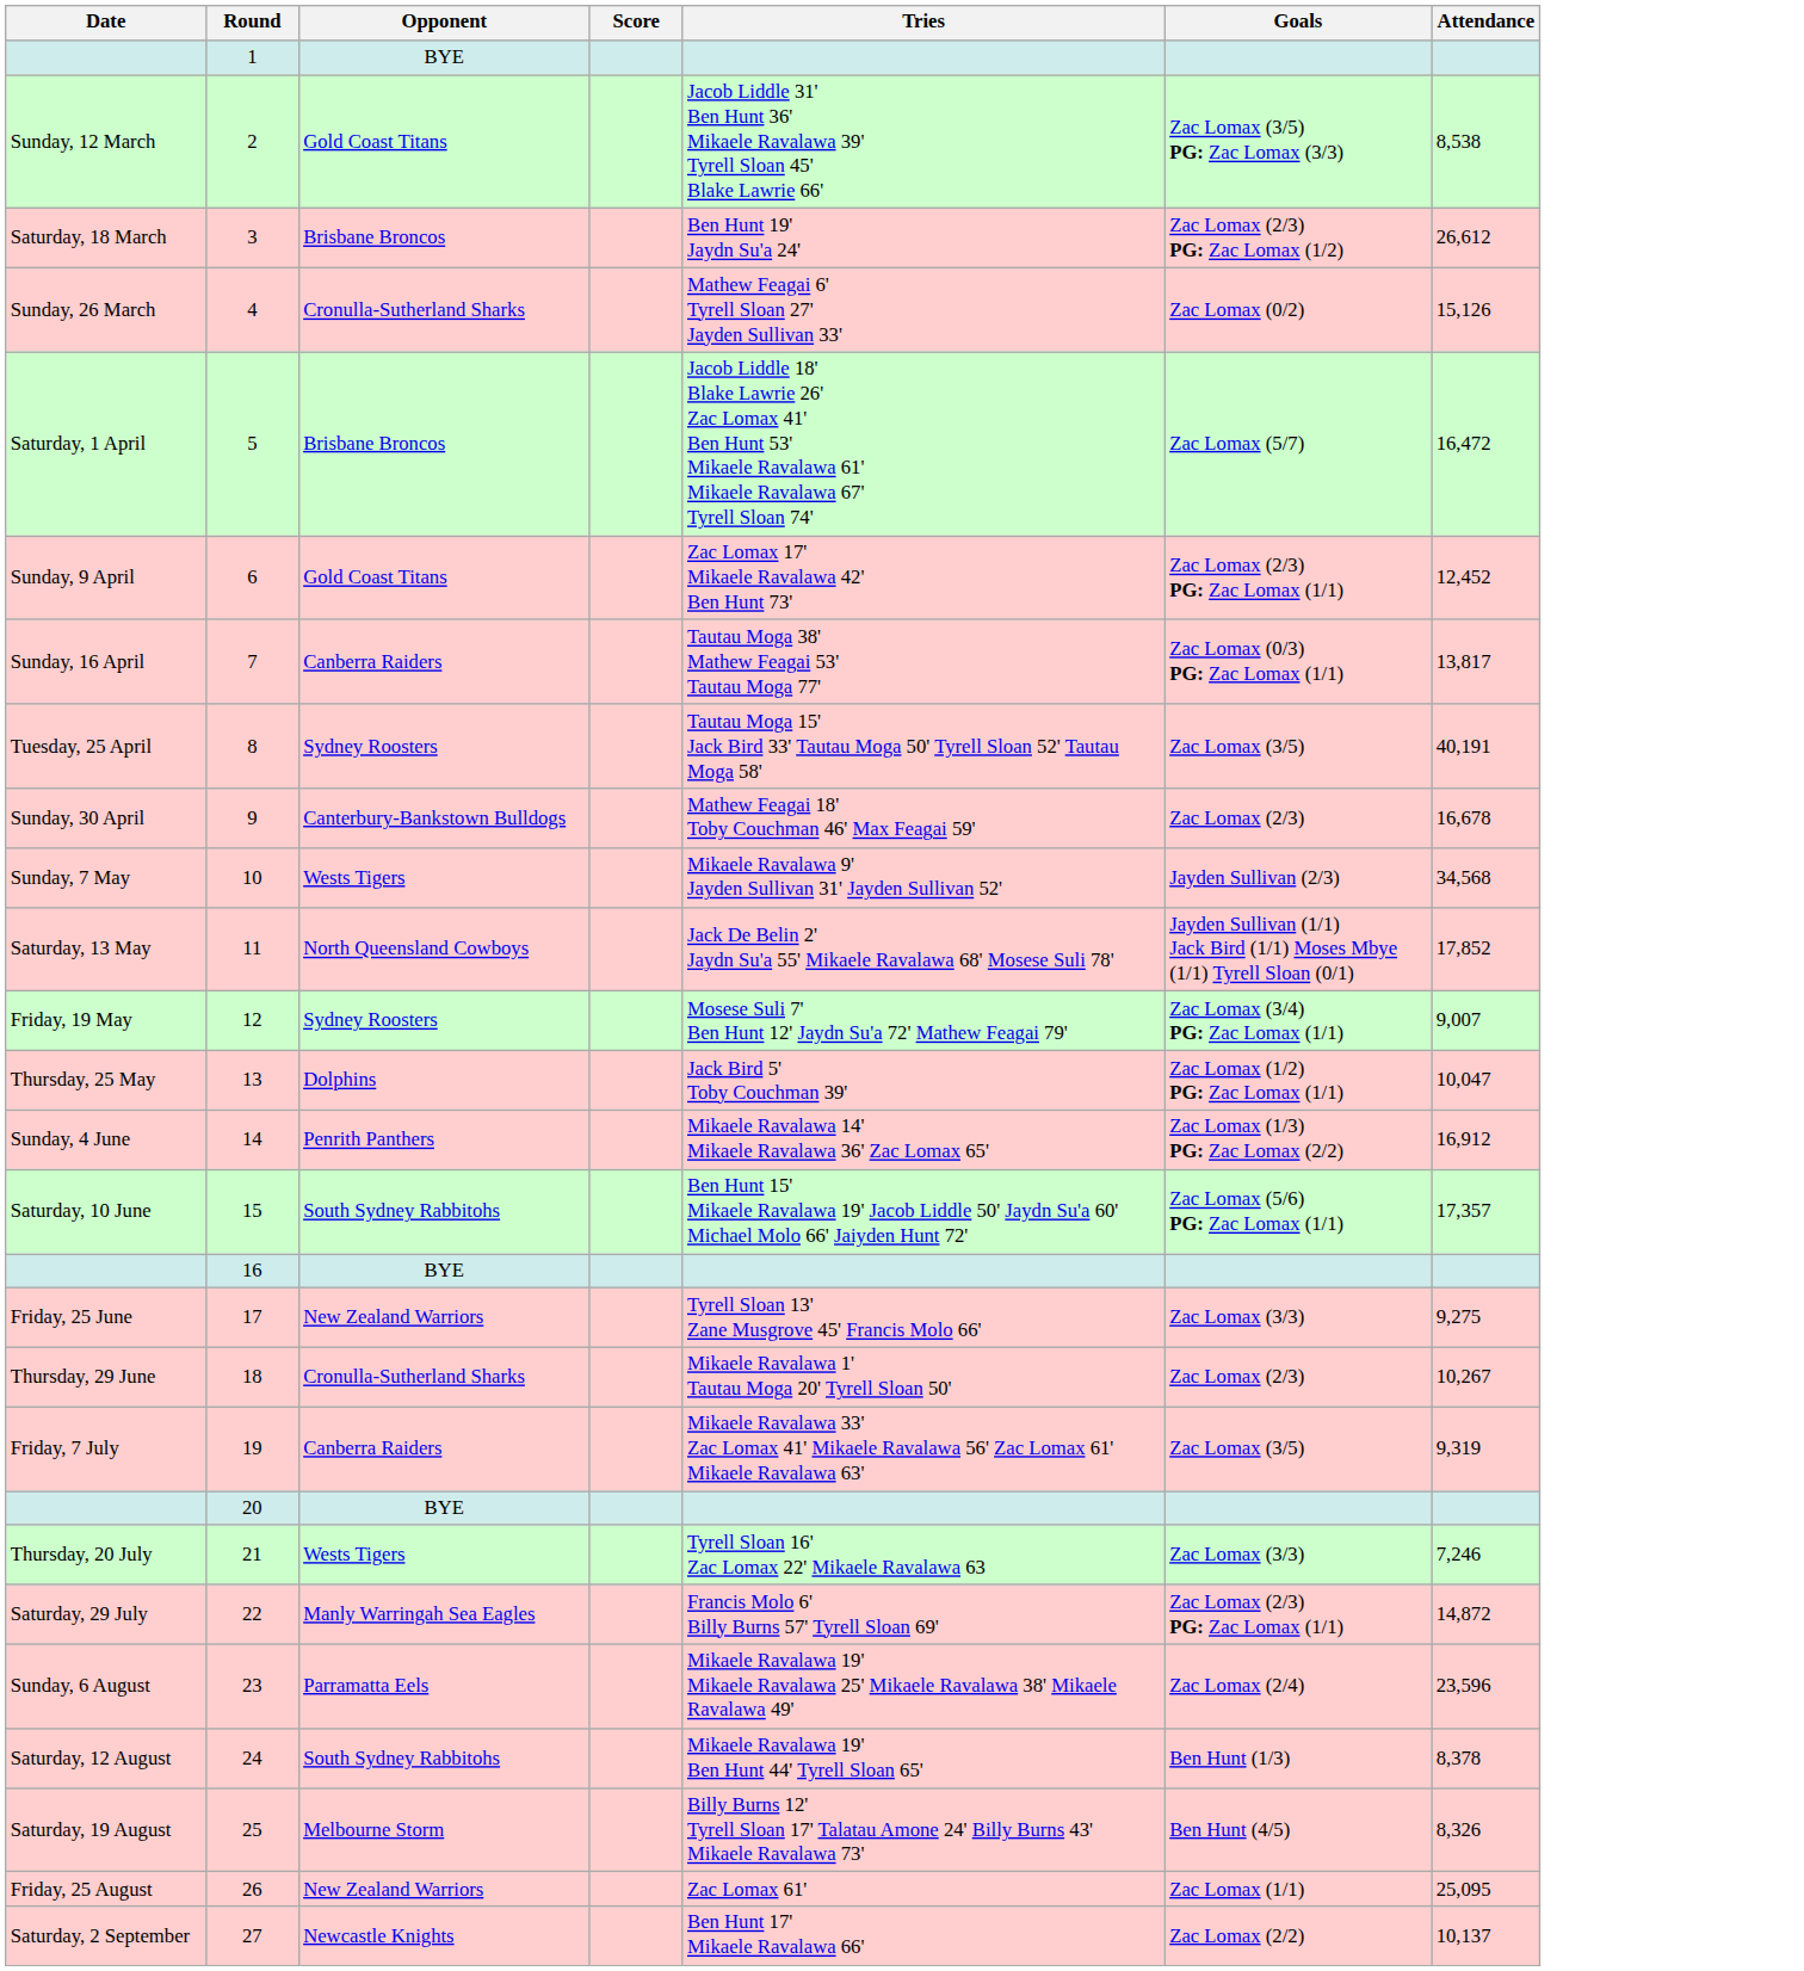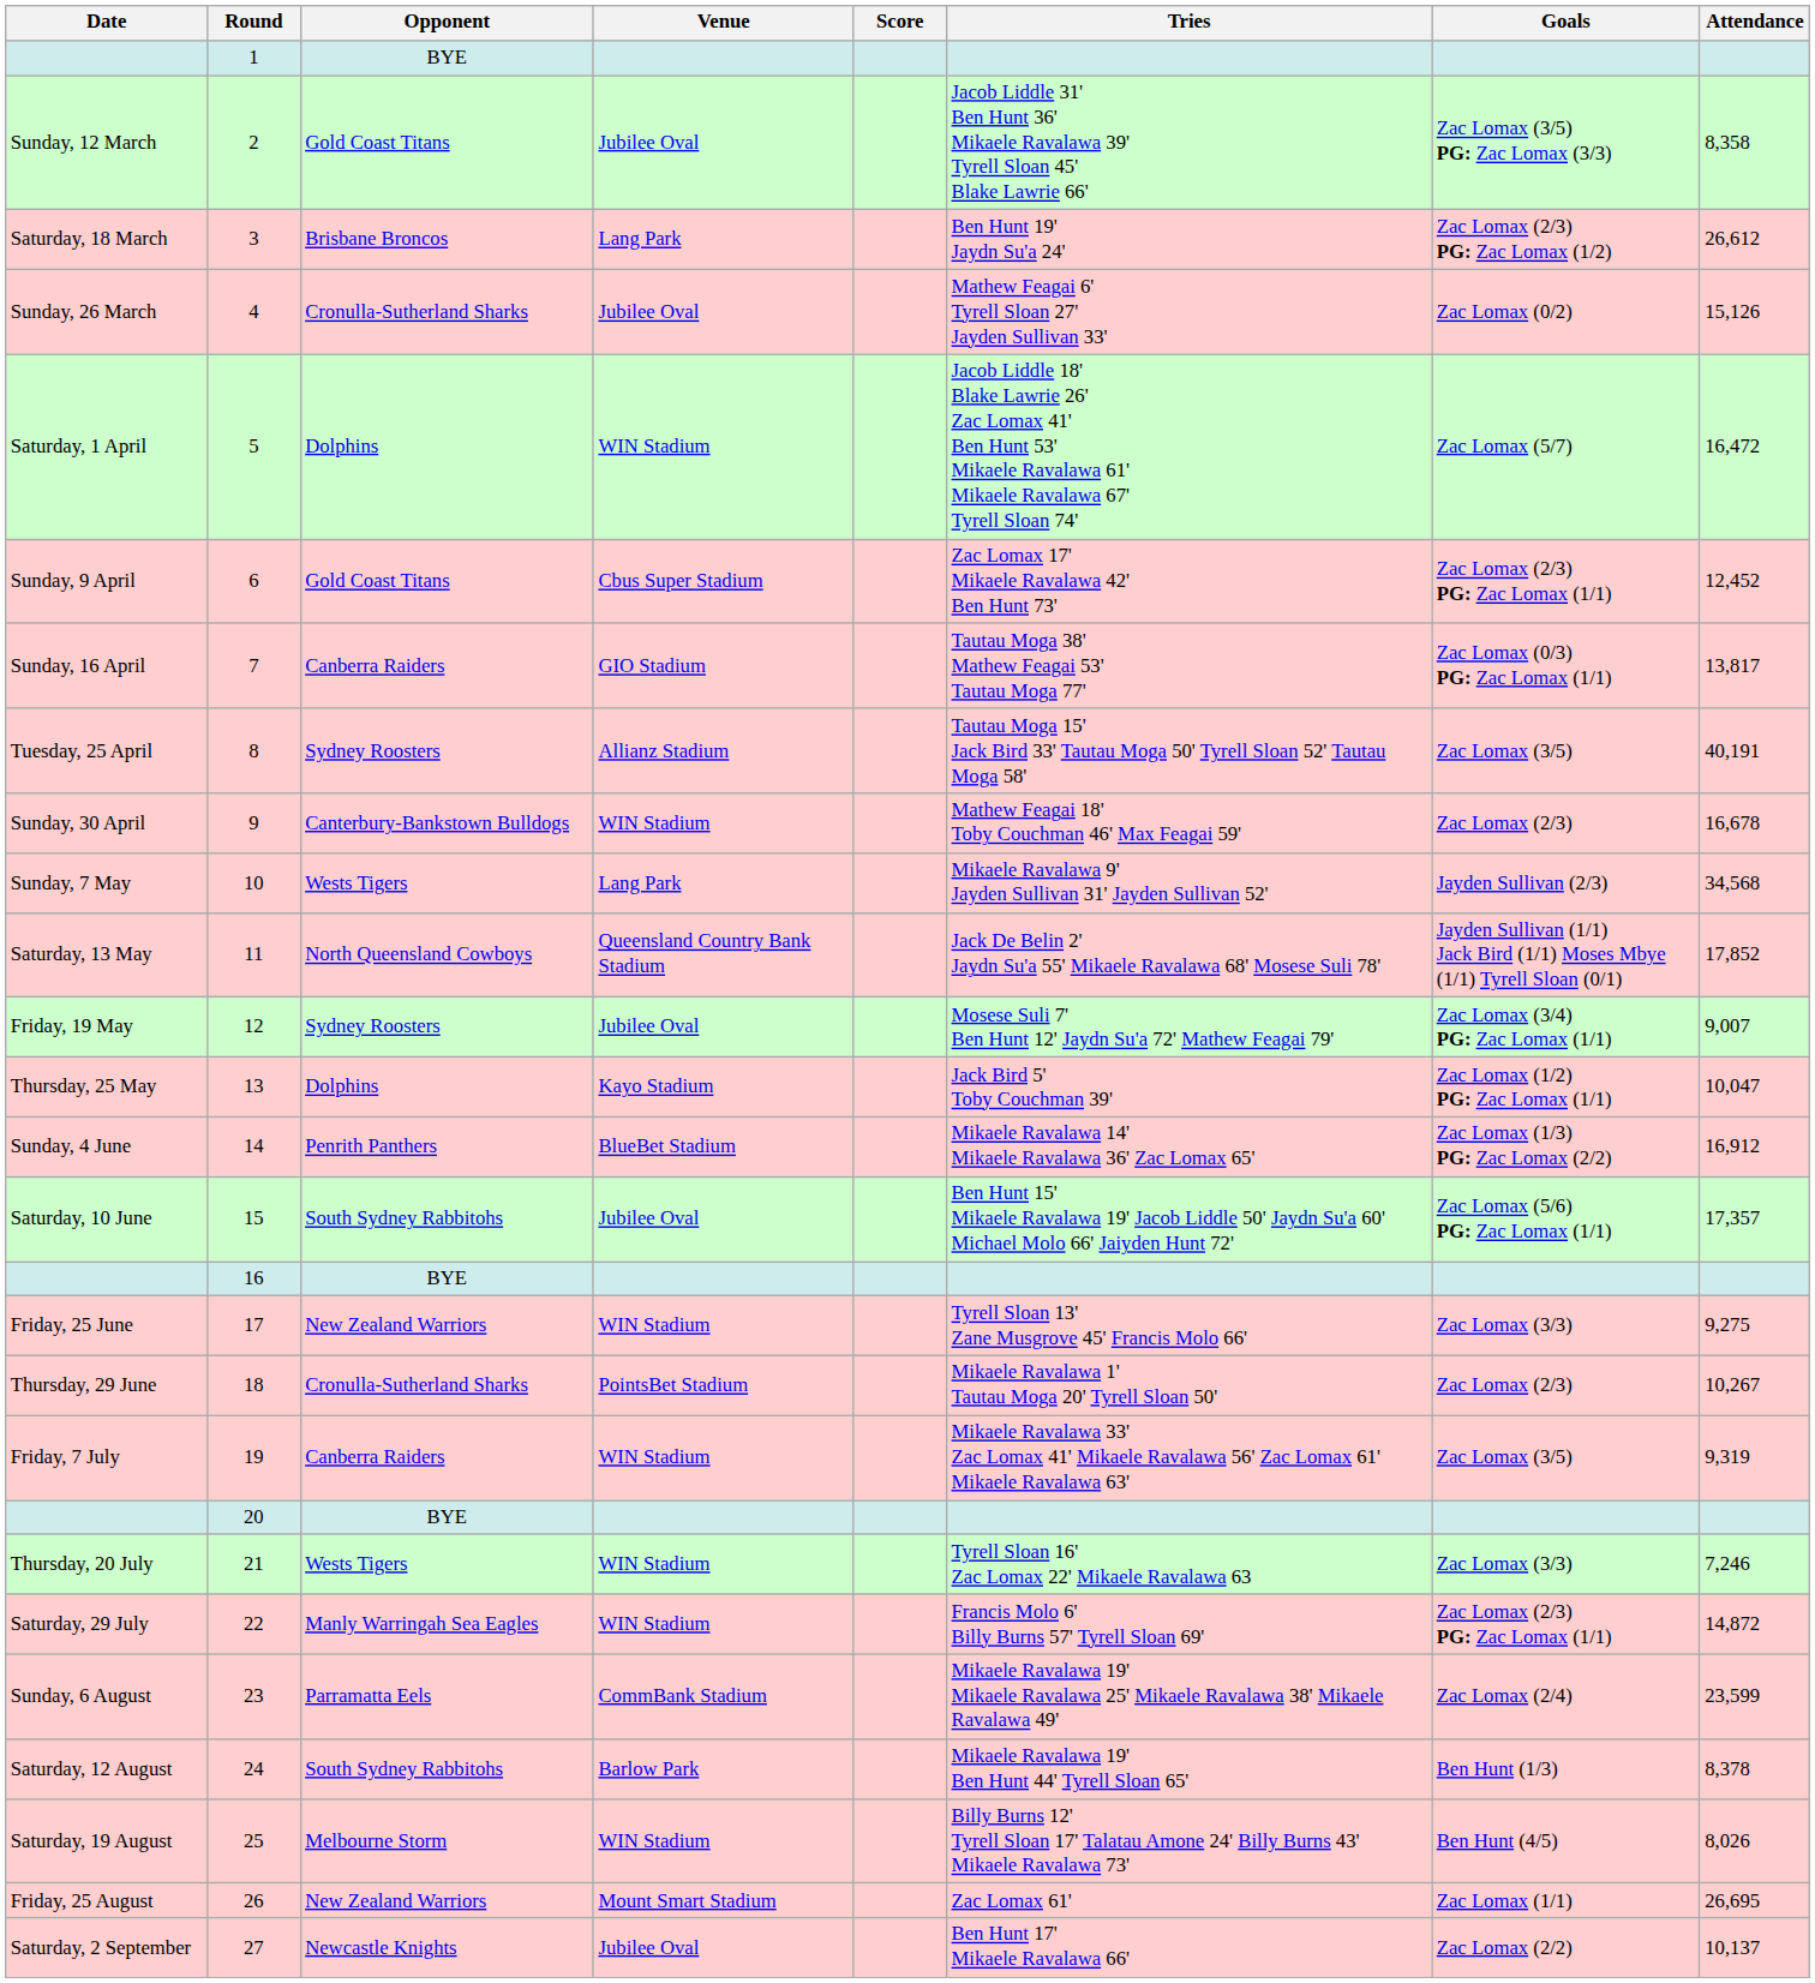+ column: Venue | Jubilee Oval | Lang Park | Jubilee Oval | WIN Stadium | Cbus Super Stadium | GIO Stadium | Allianz Stadium | WIN Stadium | Lang Park | Queensland Country Bank Stadium | Jubilee Oval | Kayo Stadium | BlueBet Stadium | Jubilee Oval | WIN Stadium | PointsBet Stadium | WIN Stadium | WIN Stadium | WIN Stadium | CommBank Stadium | Barlow Park | WIN Stadium | Mount Smart Stadium | Jubilee Oval
Sunday, 12 March | Attendance: 8,538 -> 8,358
Saturday, 1 April | Opponent: Brisbane Broncos -> Dolphins
Sunday, 6 August | Attendance: 23,596 -> 23,599
Saturday, 19 August | Attendance: 8,326 -> 8,026
Friday, 25 August | Attendance: 25,095 -> 26,695
